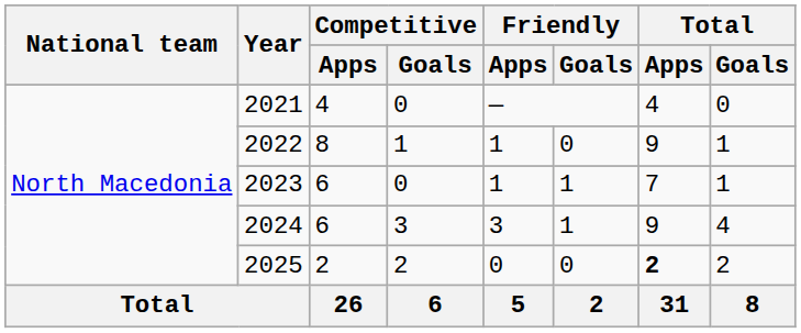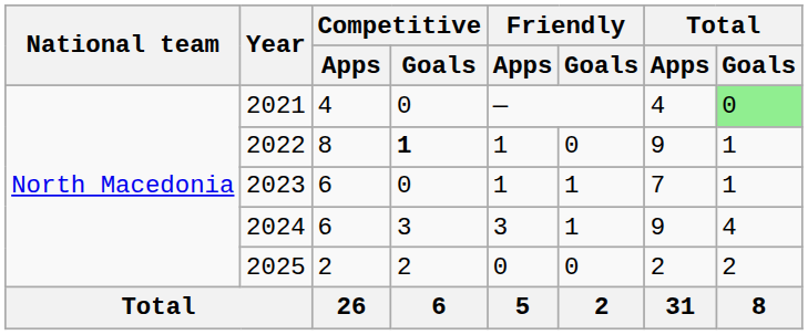2021 | Total / Goals: no background -> lightgreen background
2022 | Competitive / Goals: normal -> bold
2025 | Total / Apps: bold -> normal
